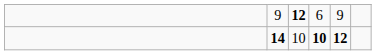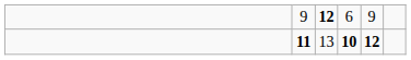row 2 | column 2: 14 -> 11
row 2 | column 3: 10 -> 13
